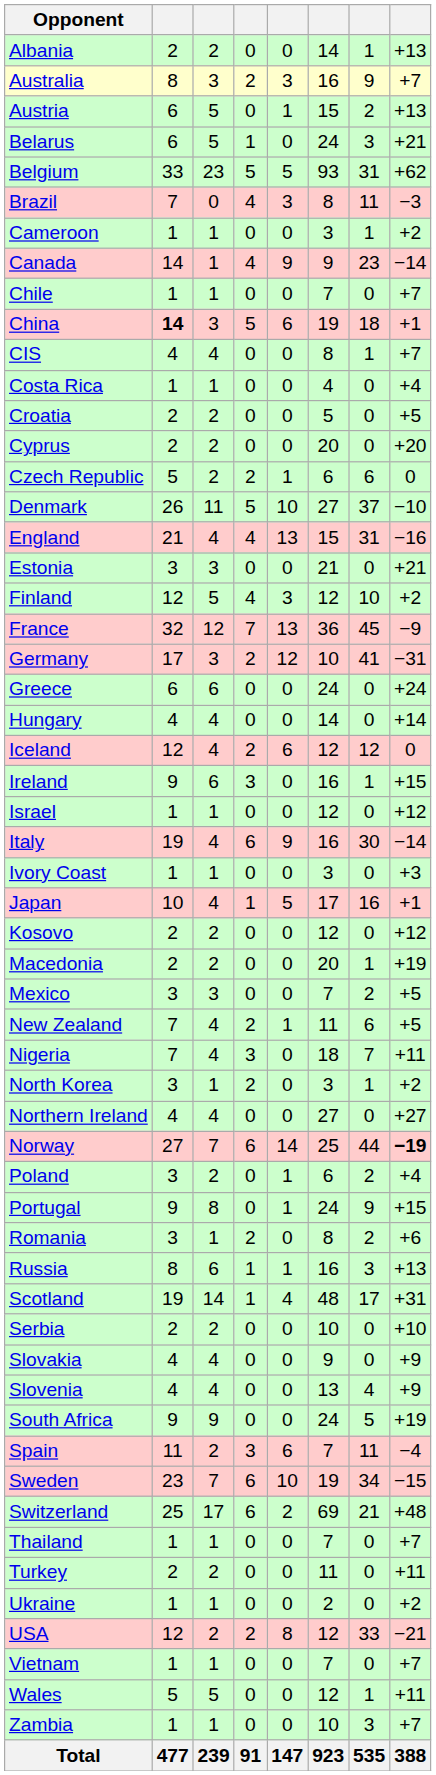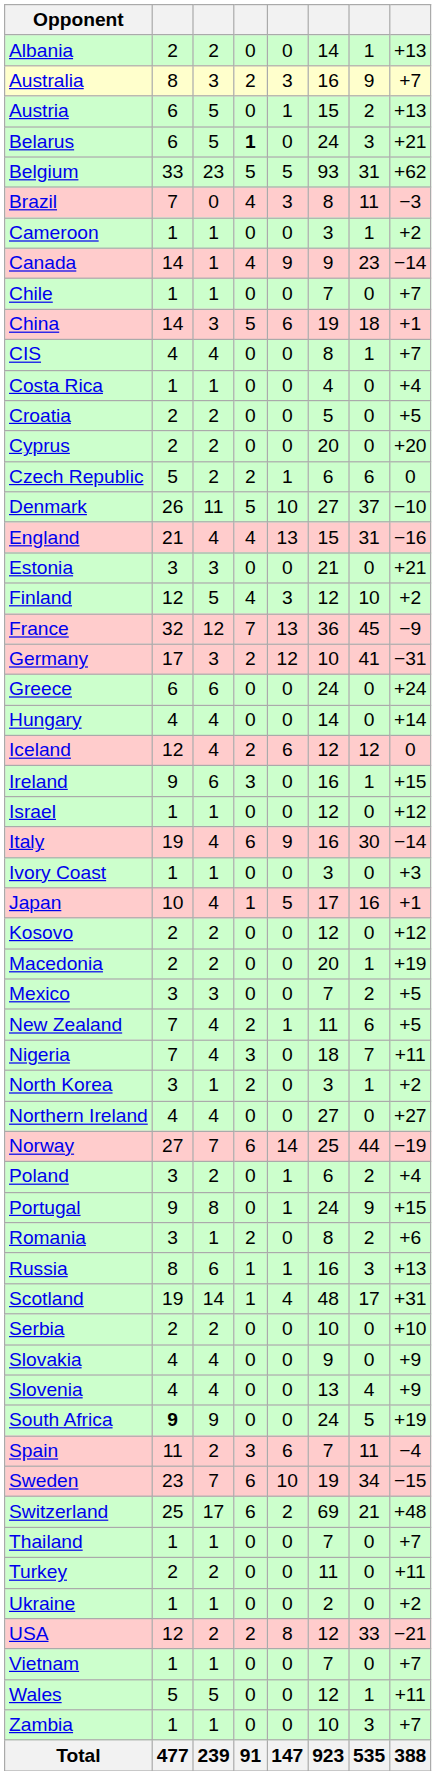Belarus | column 4: normal -> bold
China | column 2: bold -> normal
Norway | column 8: bold -> normal
South Africa | column 2: normal -> bold
